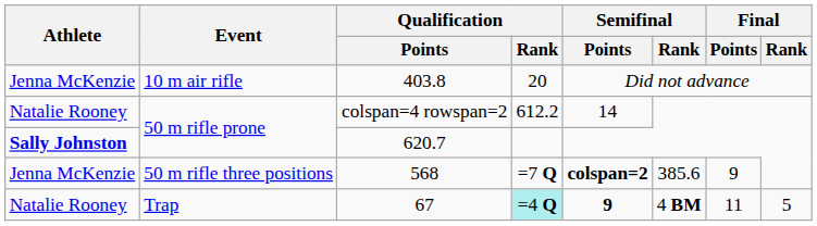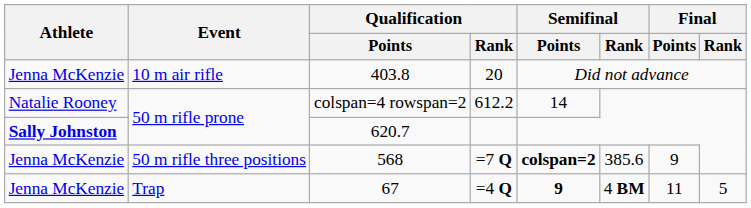67 | Athlete: Natalie Rooney -> Jenna McKenzie
67 | Qualification / Rank: paleturquoise background -> no background
